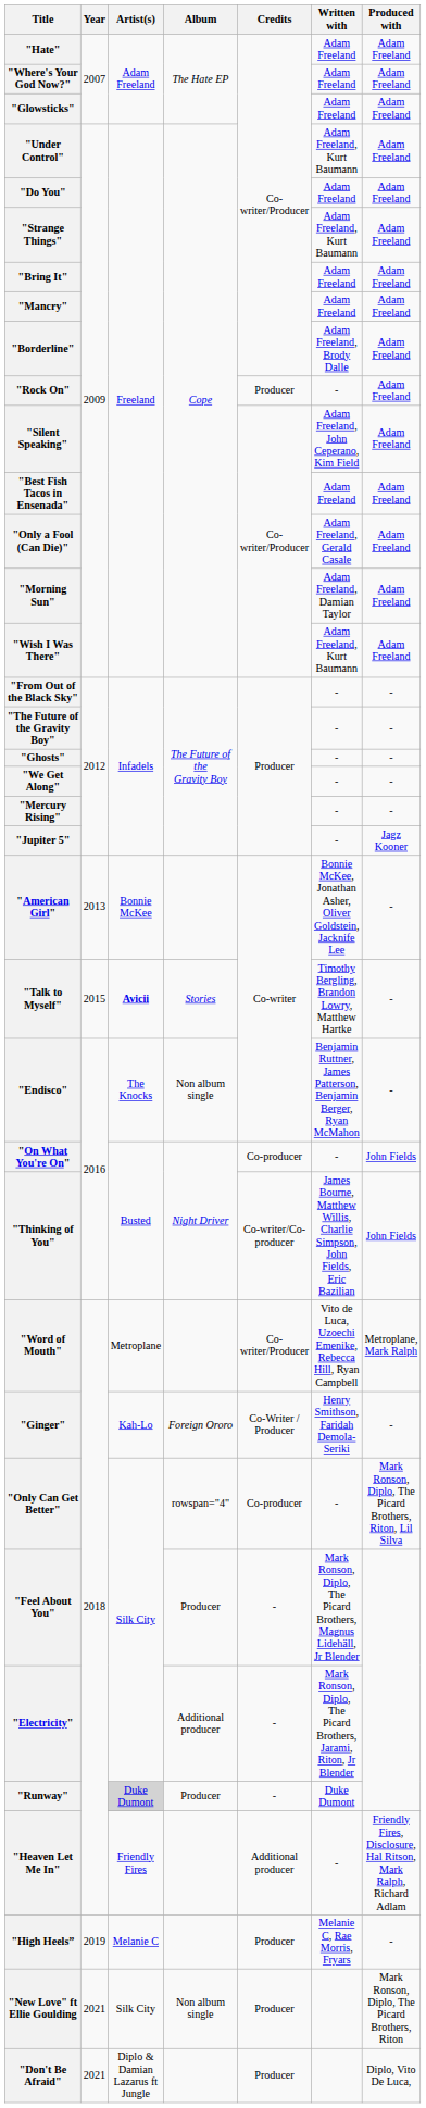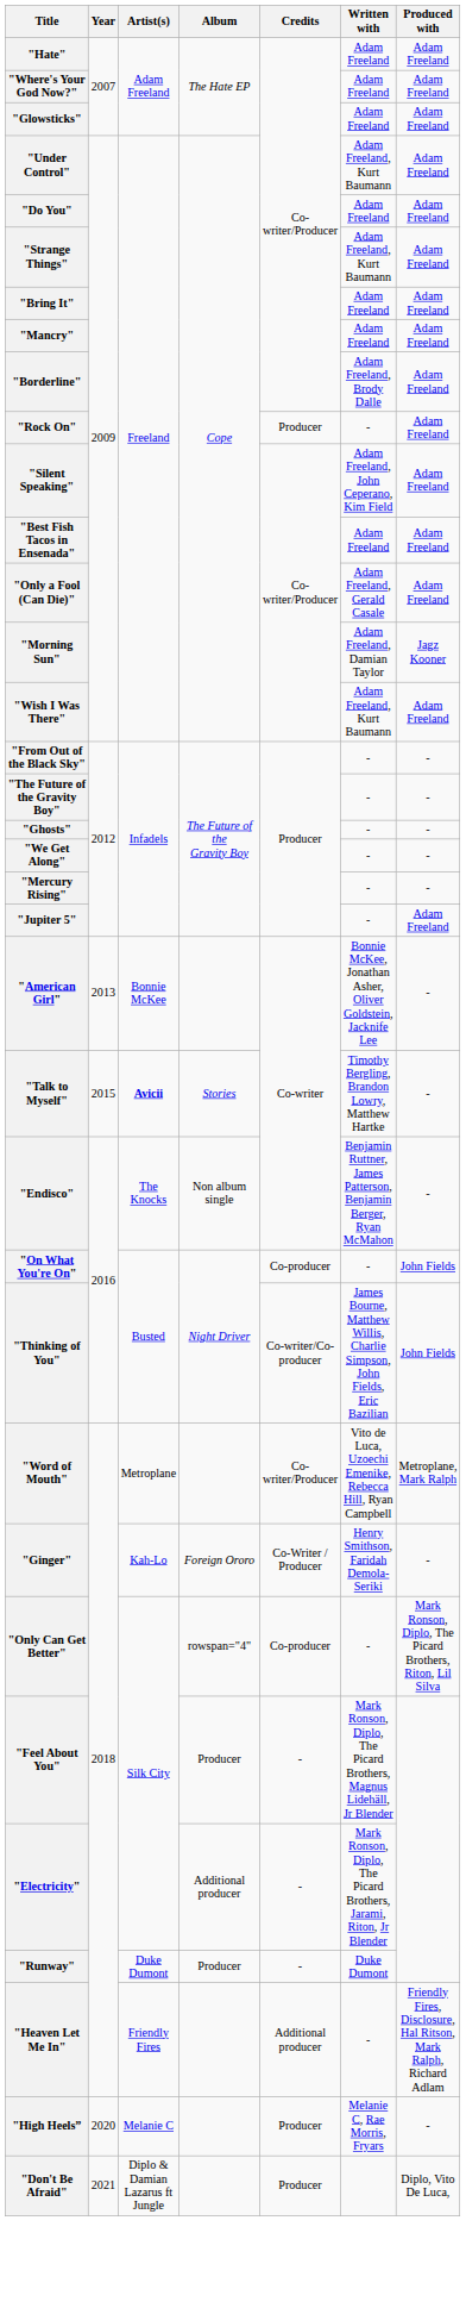"Morning Sun" | Produced with: Adam Freeland -> Jagz Kooner
"Jupiter 5" | Produced with: Jagz Kooner -> Adam Freeland
"Runway" | Artist(s): lightgrey background -> no background
"High Heels” | Year: 2019 -> 2020
- row: "New Love" ft Ellie Goulding | 2021 | Silk City | Non album single | Producer | Mark Ronson, Diplo, The Picard Brothers, Riton
